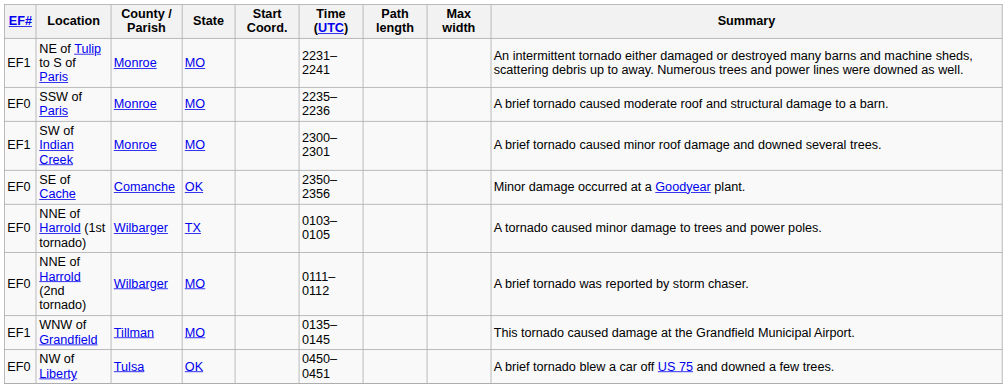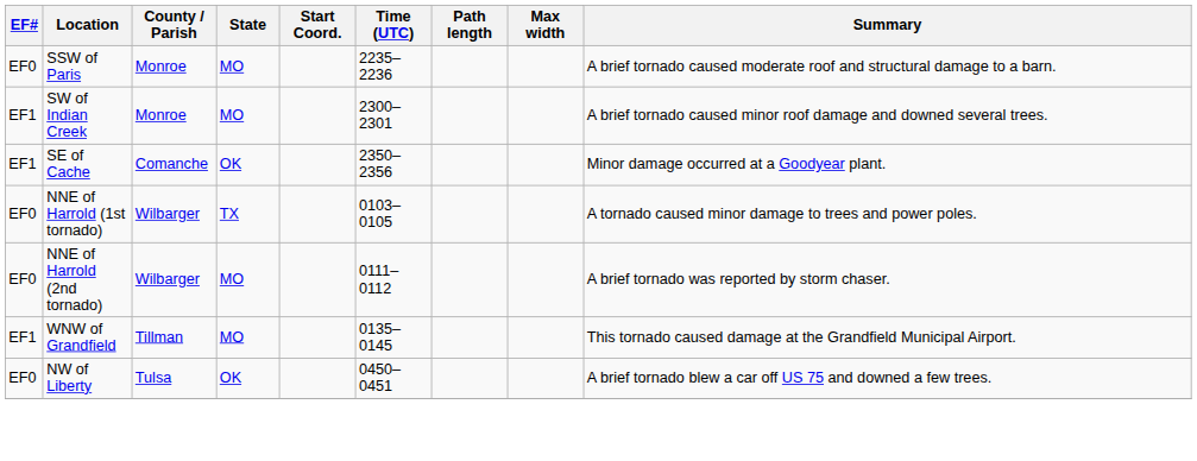- row: EF1 | NE of Tulip to S of Paris | Monroe | MO | 2231–2241 | An intermittent tornado either damaged or destroyed many barns and machine sheds, scattering debris up to away. Numerous trees and power lines were downed as well.
SE of Cache | EF#: EF0 -> EF1
